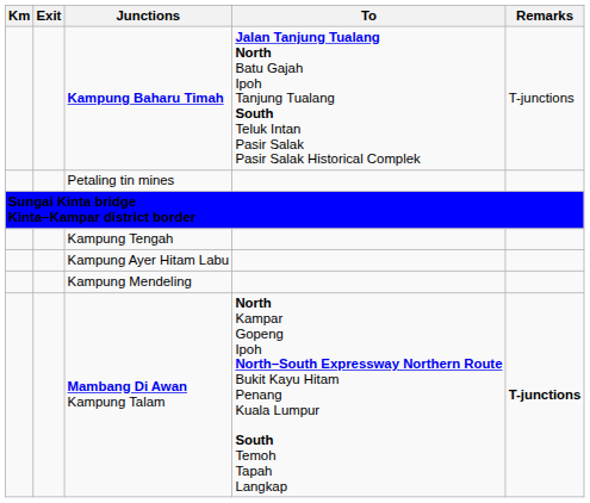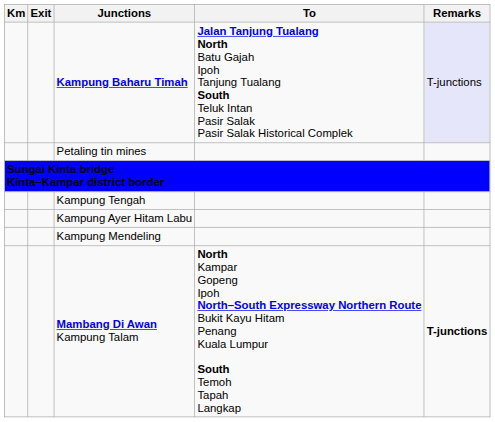Kampung Baharu Timah | Remarks: no background -> lavender background
